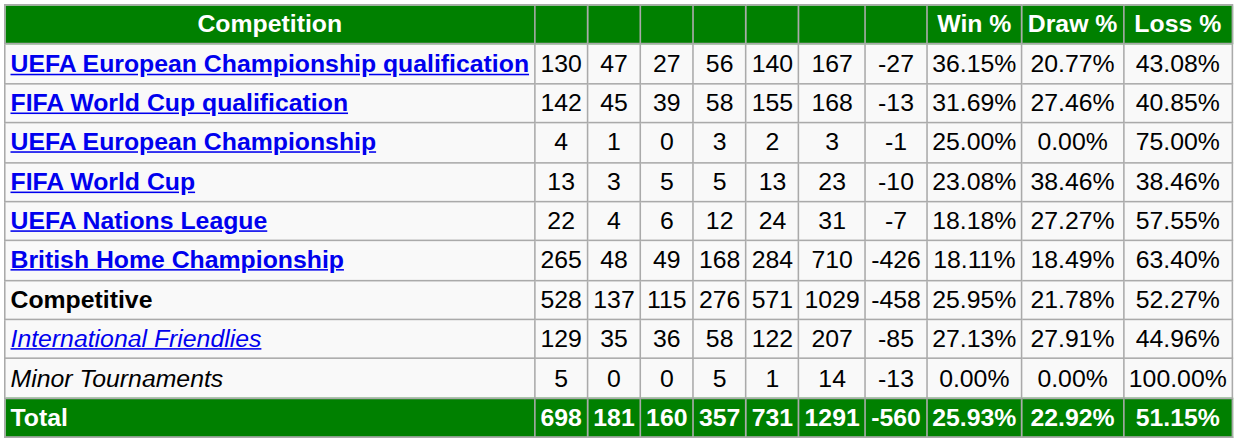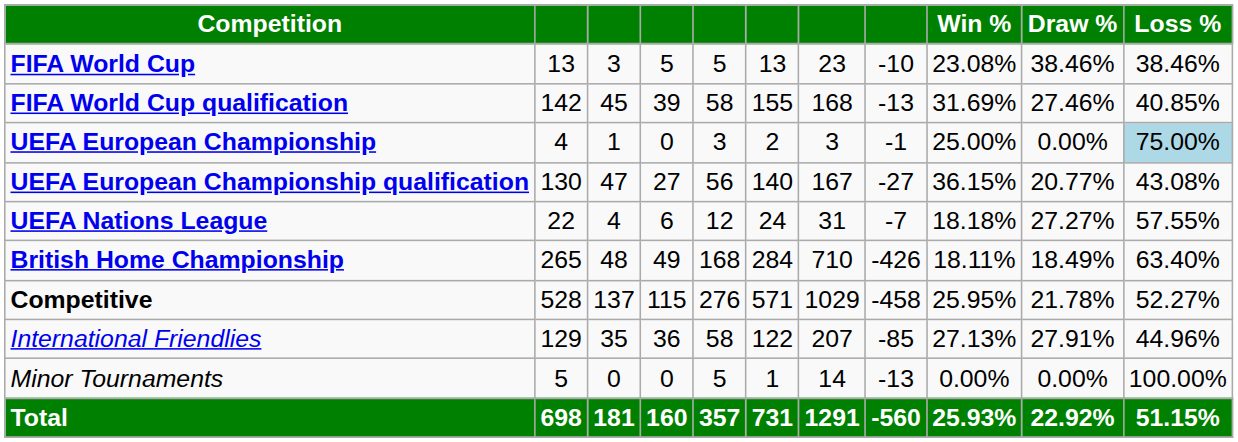rows swapped: FIFA World Cup <-> UEFA European Championship qualification
UEFA European Championship | Loss %: no background -> lightblue background
